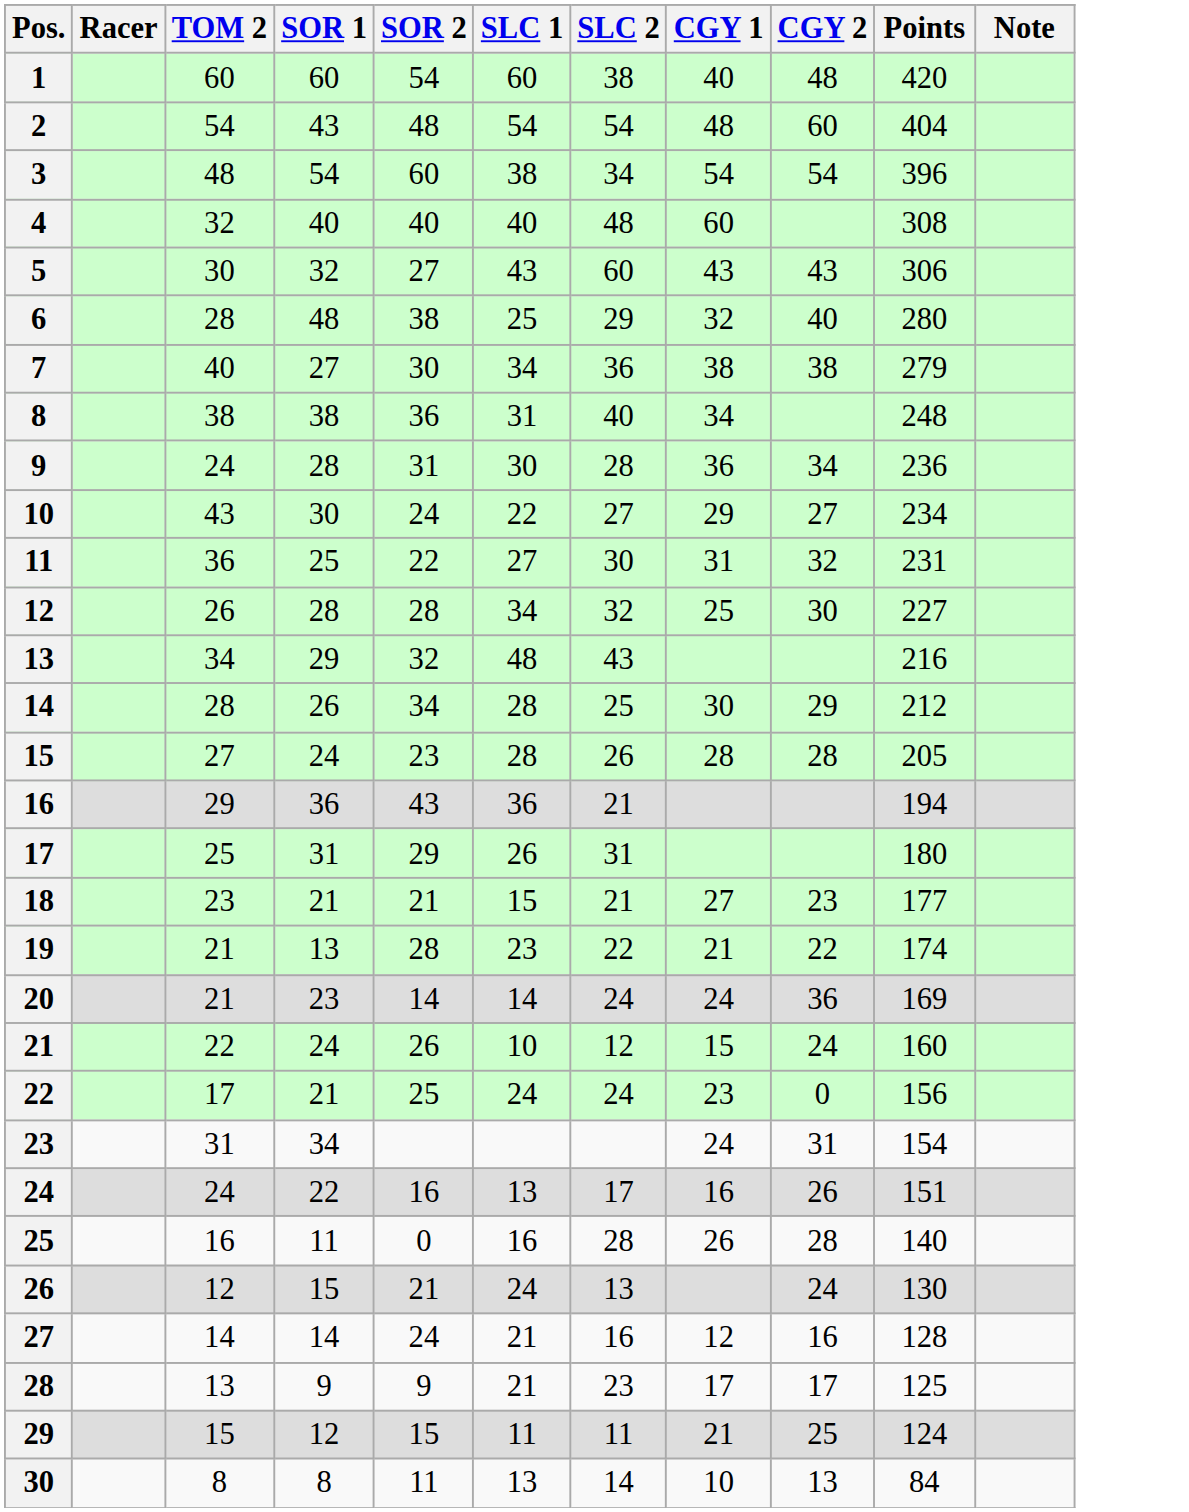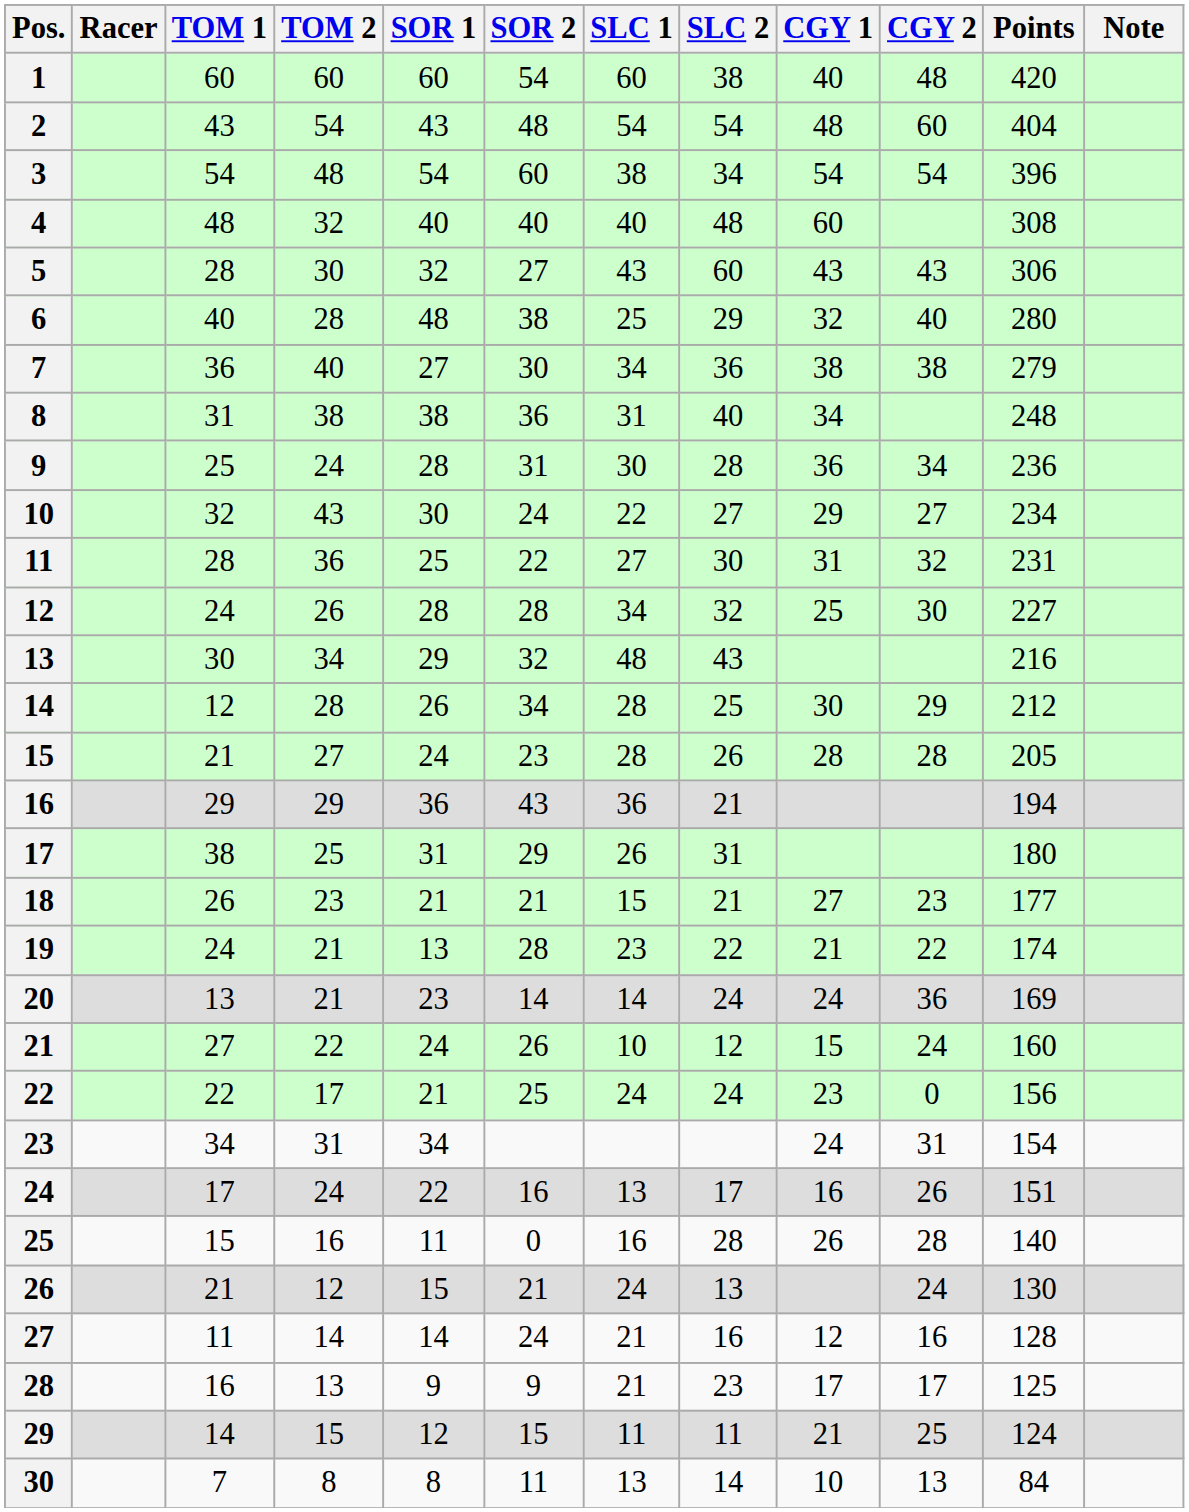+ column: TOM 1 | 60 | 43 | 54 | 48 | 28 | 40 | 36 | 31 | 25 | 32 | 28 | 24 | 30 | 12 | 21 | 29 | 38 | 26 | 24 | 13 | 27 | 22 | 34 | 17 | 15 | 21 | 11 | 16 | 14 | 7
